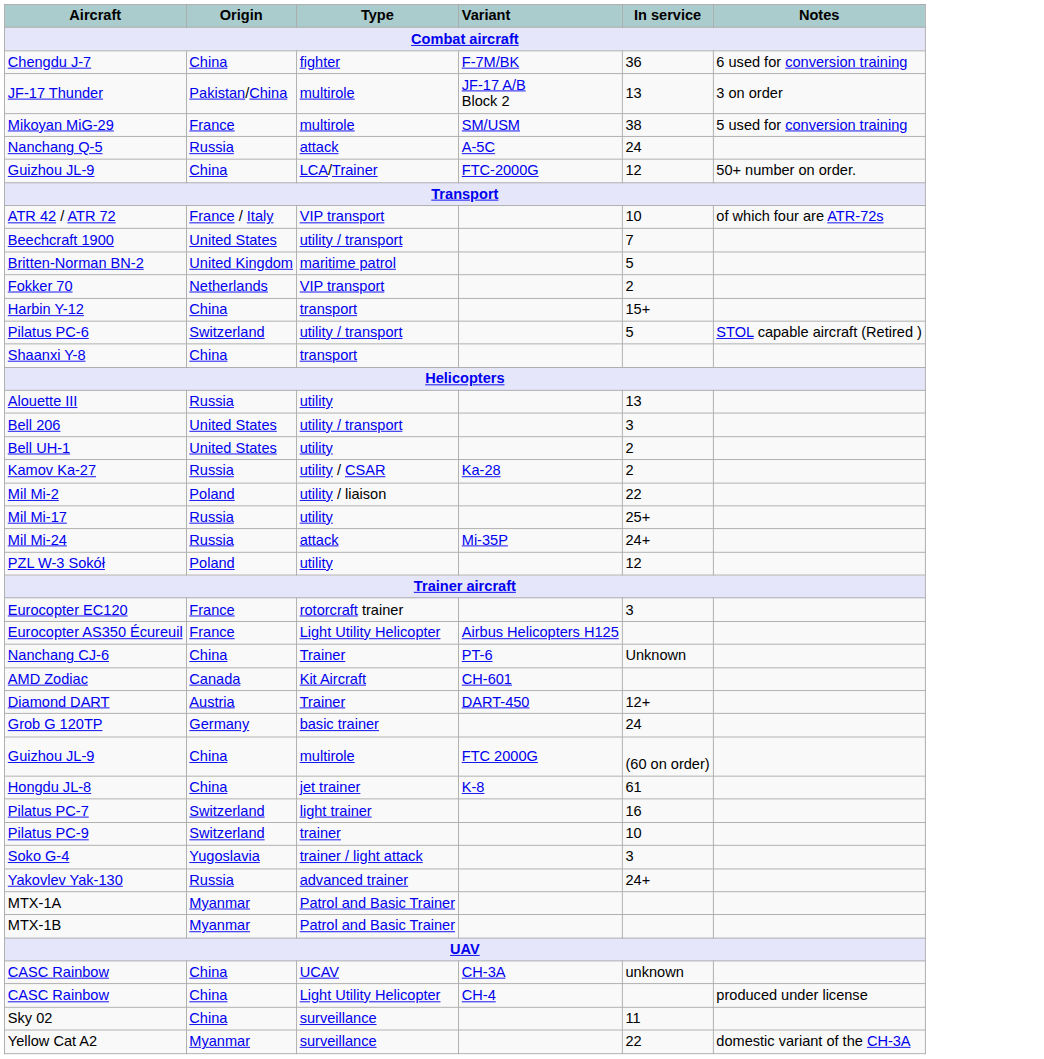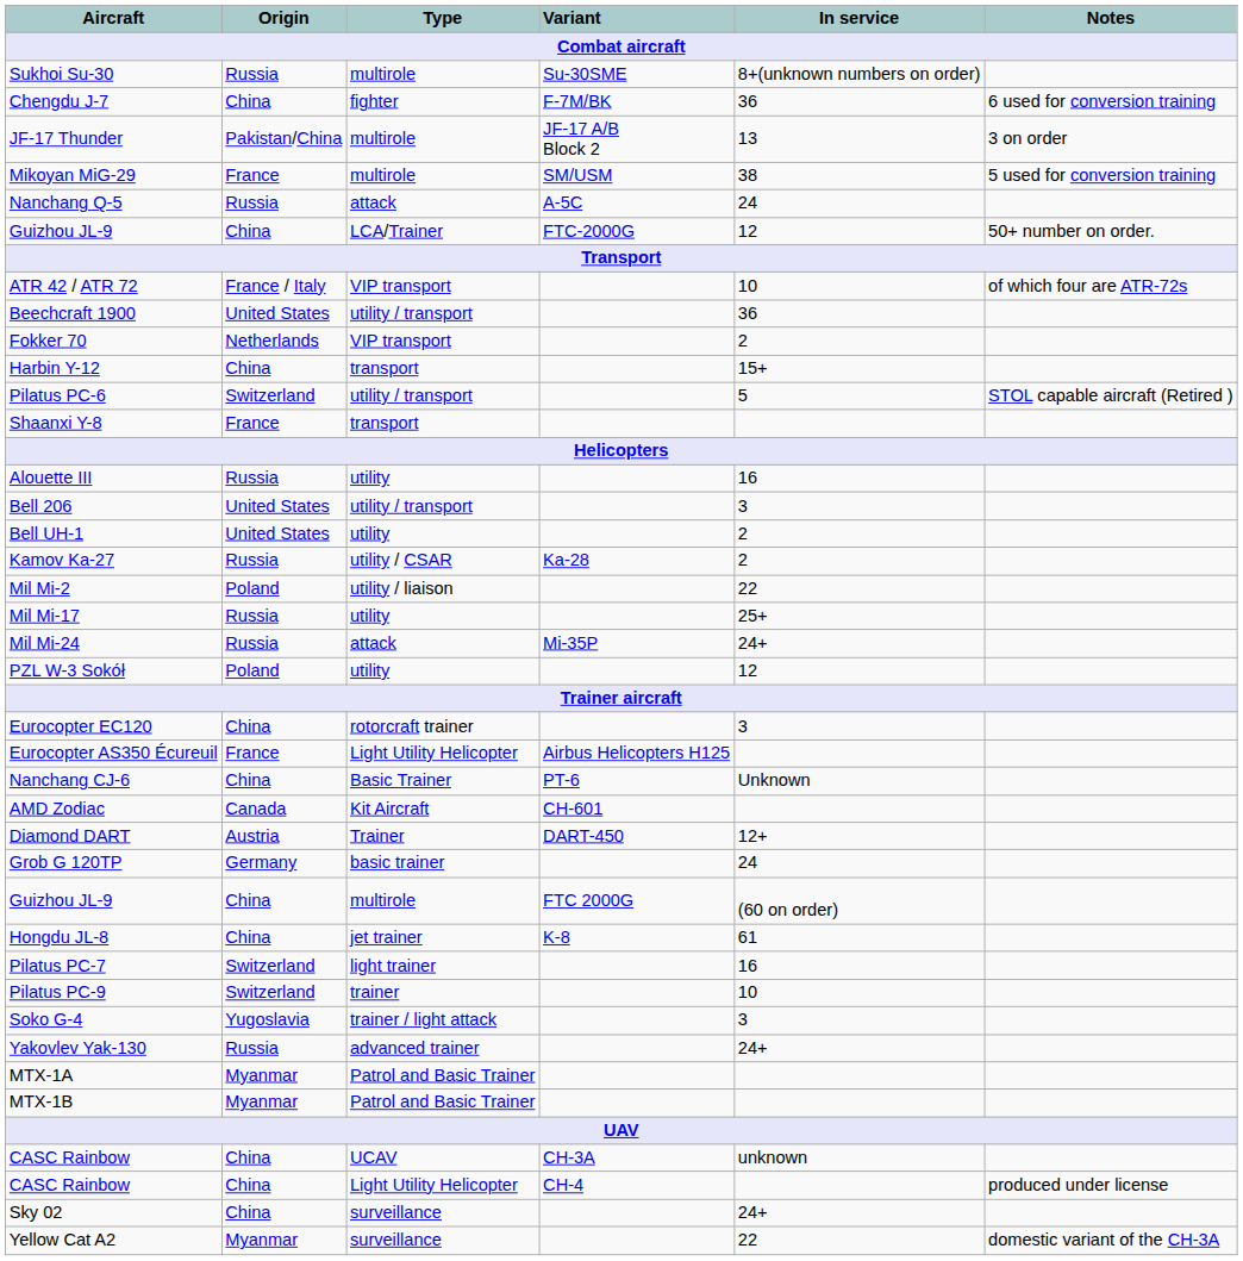+ row: Sukhoi Su-30 | Russia | multirole | Su-30SME | 8+(unknown numbers on order)
Beechcraft 1900 | In service: 7 -> 36
- row: Britten-Norman BN-2 | United Kingdom | maritime patrol | 5
Shaanxi Y-8 | Origin: China -> France
Alouette III | In service: 13 -> 16
Eurocopter EC120 | Origin: France -> China
Nanchang CJ-6 | Type: Trainer -> Basic Trainer
Sky 02 | In service: 11 -> 24+
